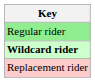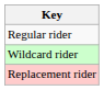Regular rider | column 1: lightgreen background -> no background
Wildcard rider | column 1: bold -> normal
